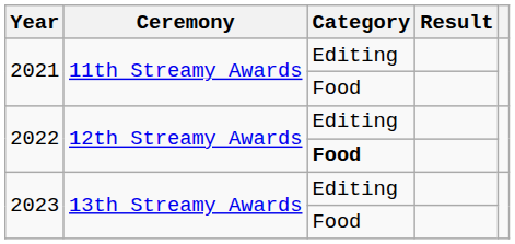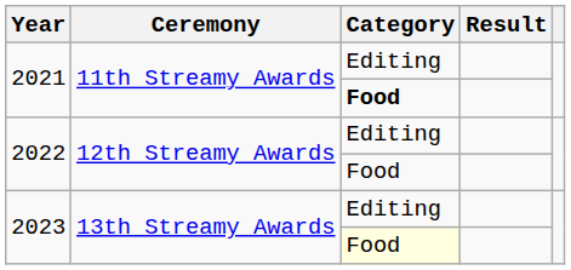2021 / Food | Category: normal -> bold
2022 / Food | Category: bold -> normal
2023 / Food | Category: no background -> lightyellow background
